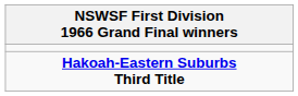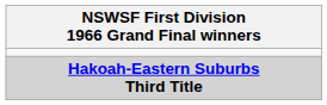row 3 | column 1: no background -> lightgrey background
